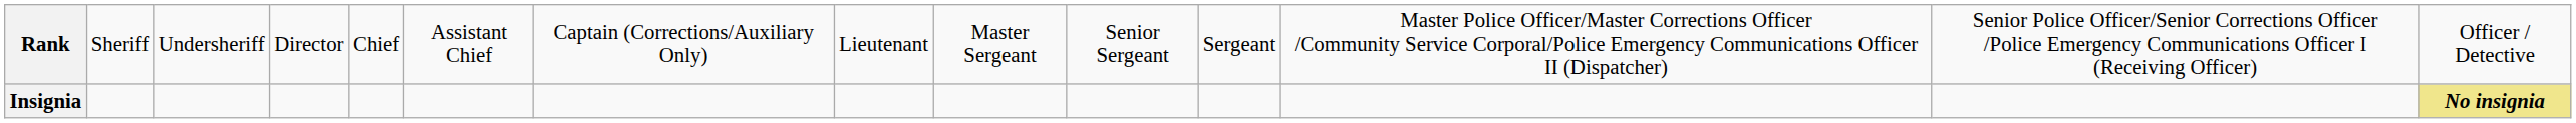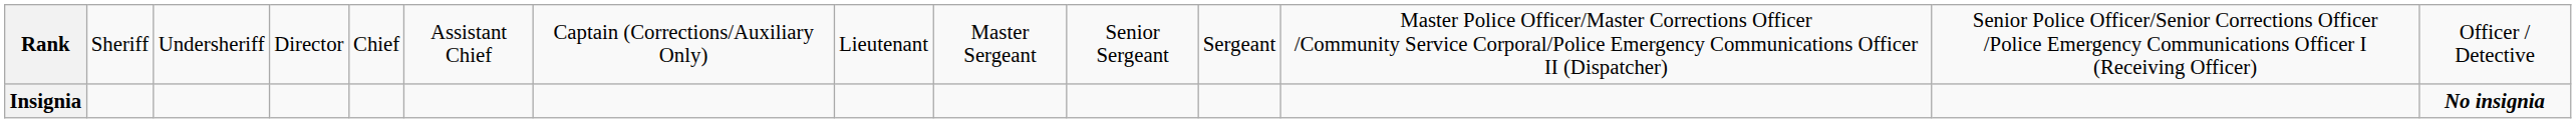Insignia | column 14: khaki background -> no background
